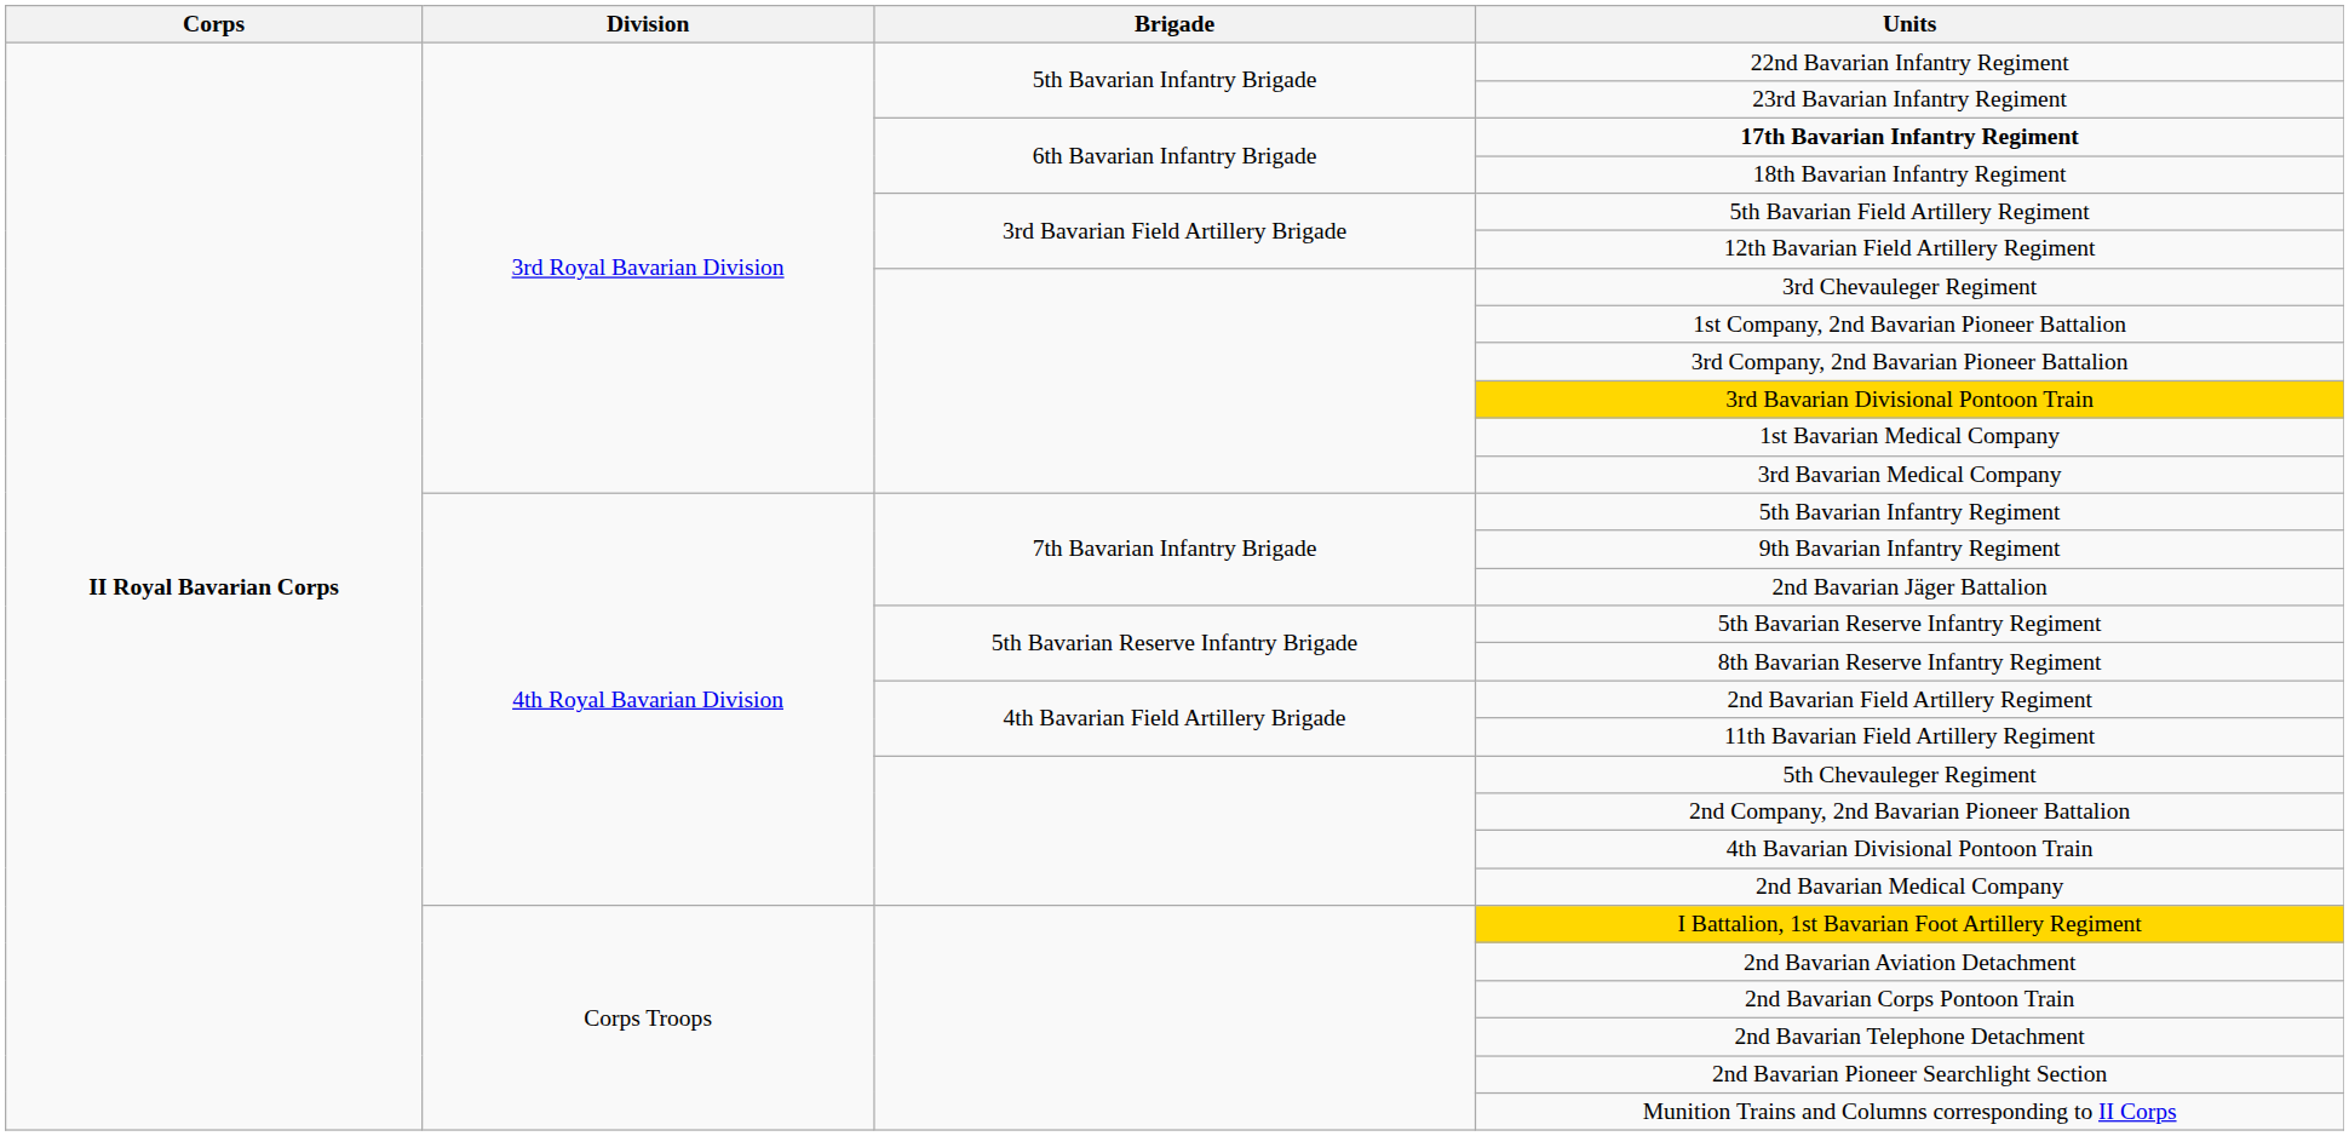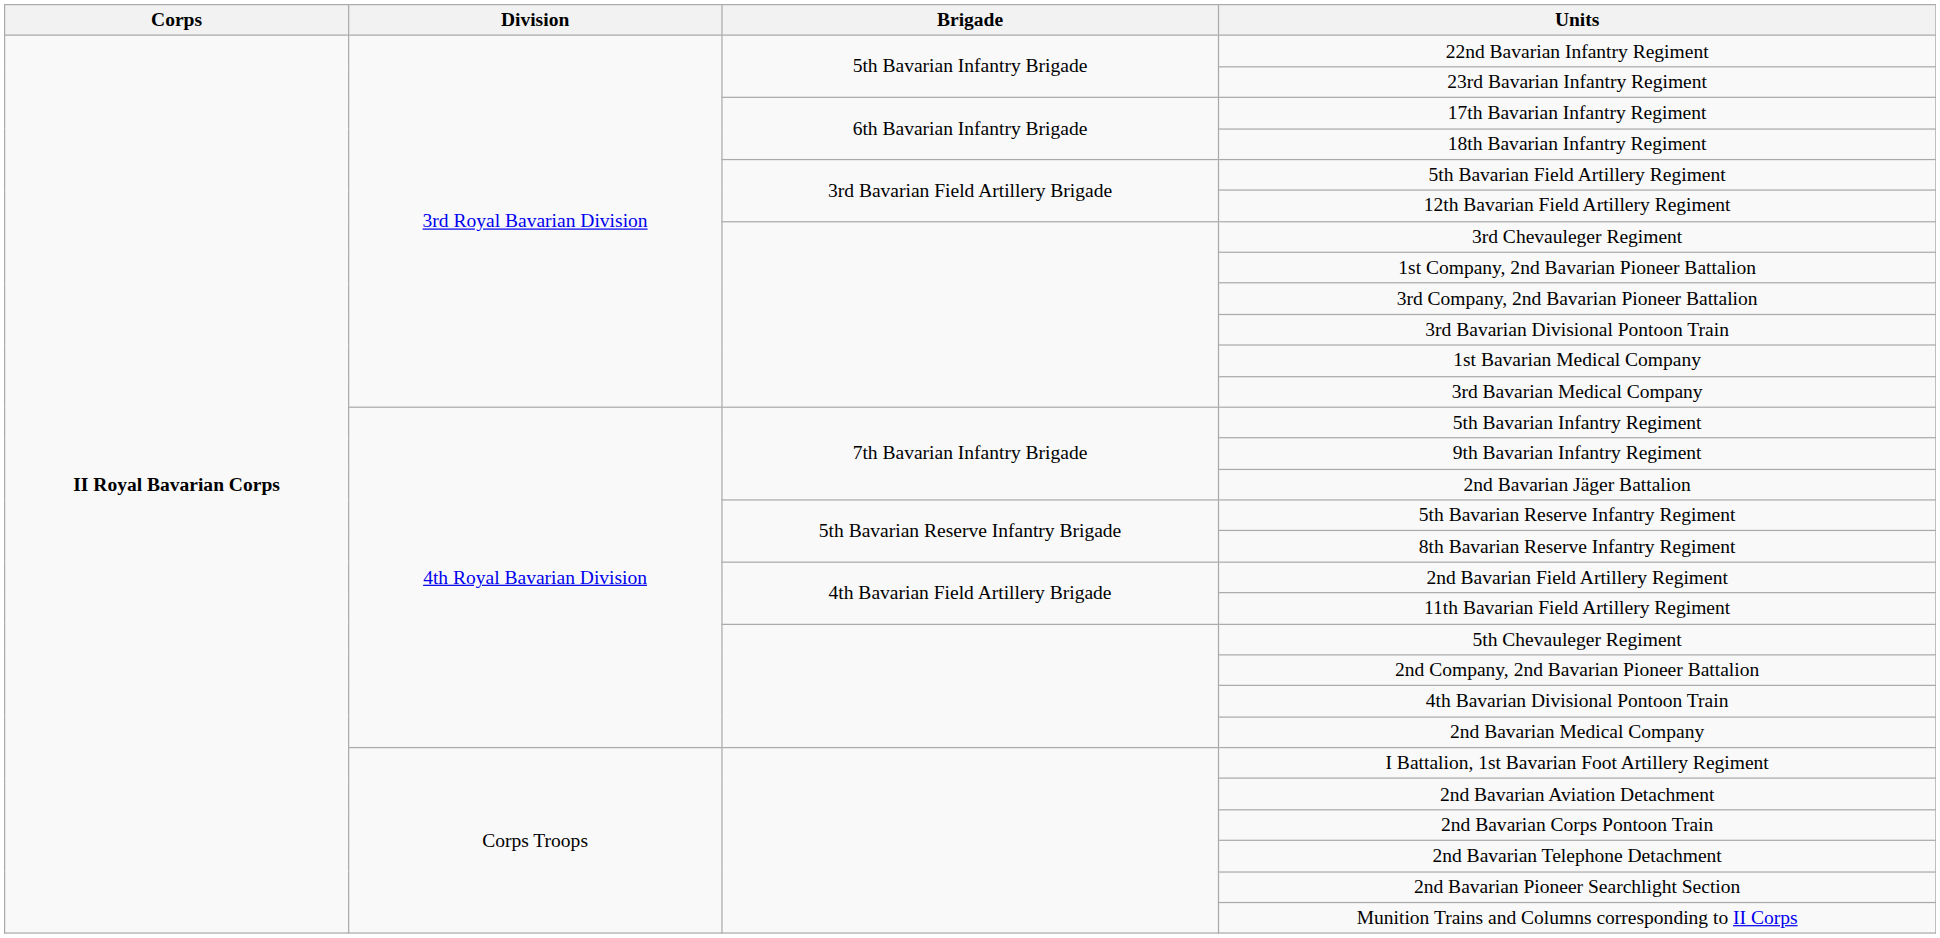17th Bavarian Infantry Regiment | Units: bold -> normal
3rd Bavarian Divisional Pontoon Train | Units: gold background -> no background
I Battalion, 1st Bavarian Foot Artillery Regiment | Units: gold background -> no background
